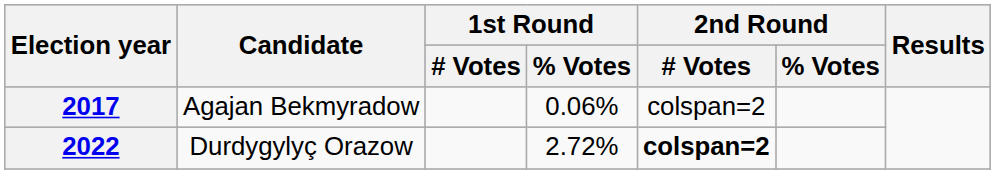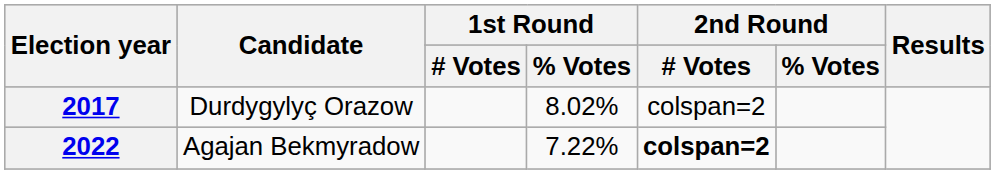2017 | Candidate: Agajan Bekmyradow -> Durdygylyç Orazow
2017 | 1st Round / % Votes: 0.06% -> 8.02%
2022 | Candidate: Durdygylyç Orazow -> Agajan Bekmyradow
2022 | 1st Round / % Votes: 2.72% -> 7.22%
